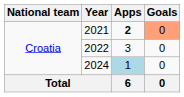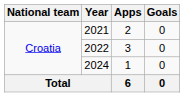2021 | Apps: bold -> normal
2021 | Goals: lightsalmon background -> no background
2024 | Apps: lightblue background -> no background
